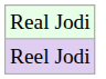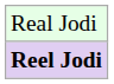row 2 | column 1: normal -> bold
